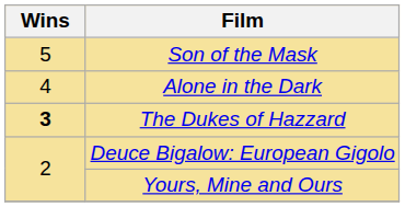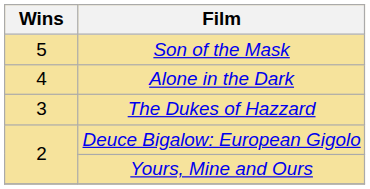The Dukes of Hazzard | Wins: bold -> normal
